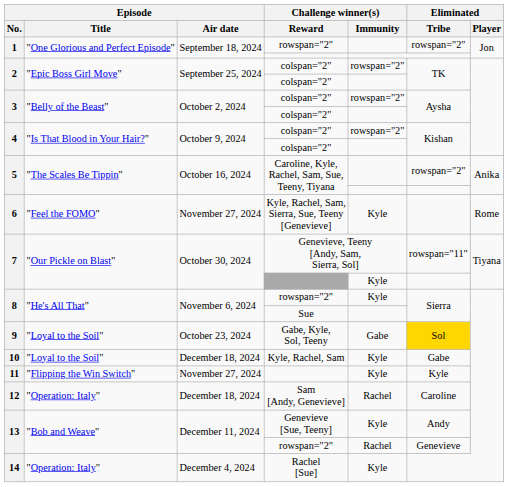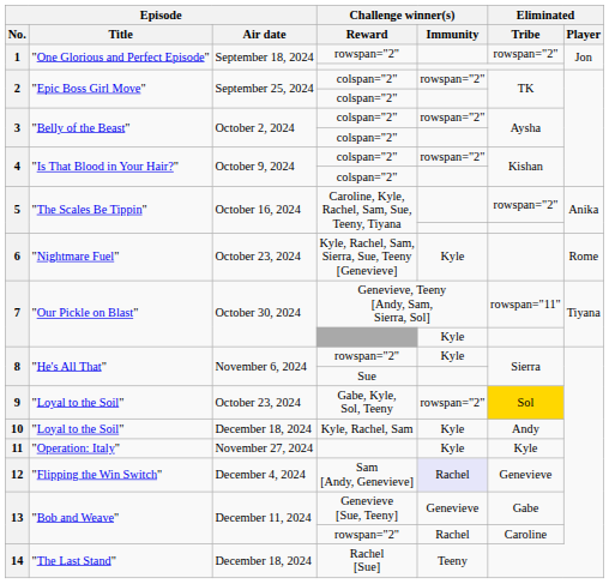6 | Episode / Title: "Feel the FOMO" -> "Nightmare Fuel"
6 | Episode / Air date: November 27, 2024 -> October 23, 2024
9 | Challenge winner(s) / Immunity: Gabe -> rowspan="2"
10 | Eliminated / Tribe: Gabe -> Andy
11 | Episode / Title: "Flipping the Win Switch" -> "Operation: Italy"
12 | Episode / Title: "Operation: Italy" -> "Flipping the Win Switch"
12 | Episode / Air date: December 18, 2024 -> December 4, 2024
12 | Challenge winner(s) / Immunity: no background -> lavender background
12 | Eliminated / Tribe: Caroline -> Genevieve
13 / Genevieve [Sue, Teeny] | Challenge winner(s) / Immunity: Kyle -> Genevieve
13 / Genevieve [Sue, Teeny] | Eliminated / Tribe: Andy -> Gabe
13 / rowspan="2" | Eliminated / Tribe: Genevieve -> Caroline
14 | Episode / Title: "Operation: Italy" -> "The Last Stand"
14 | Episode / Air date: December 4, 2024 -> December 18, 2024
14 | Challenge winner(s) / Immunity: Kyle -> Teeny
